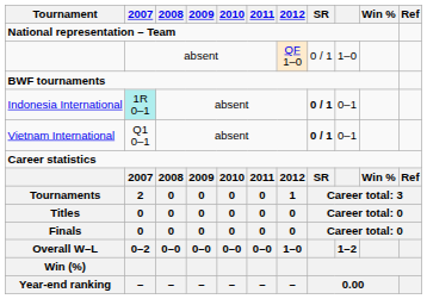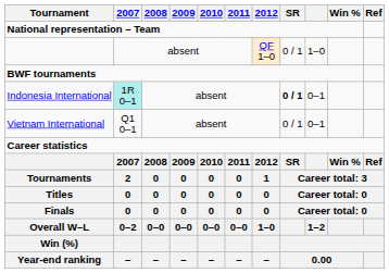Vietnam International | SR: bold -> normal
